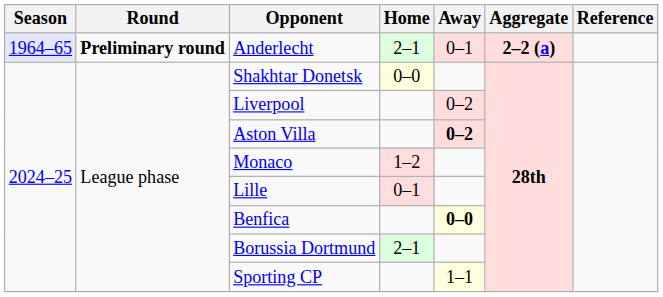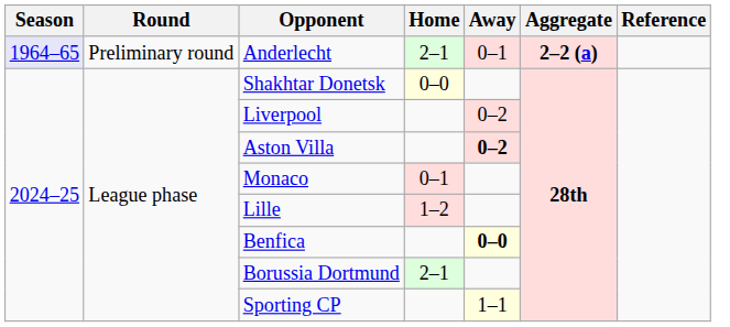Anderlecht | Round: bold -> normal
Monaco | Home: 1–2 -> 0–1
Lille | Home: 0–1 -> 1–2
